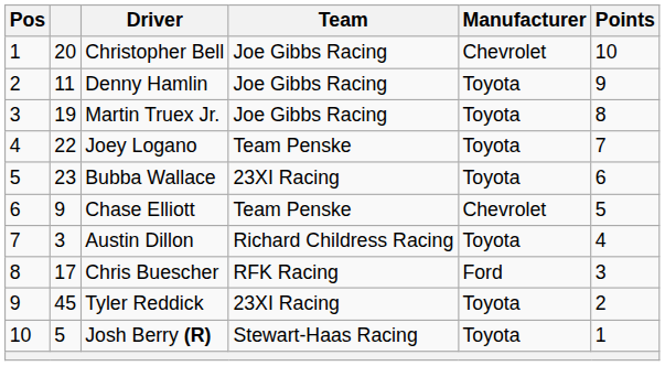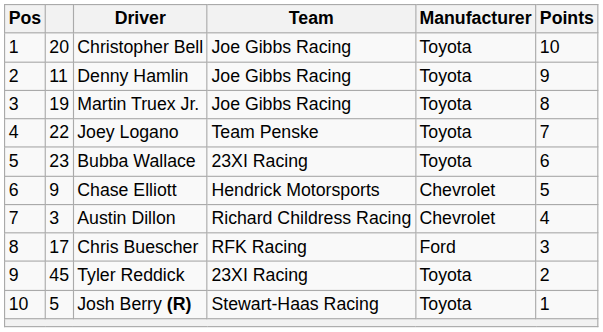Christopher Bell | Manufacturer: Chevrolet -> Toyota
Chase Elliott | Team: Team Penske -> Hendrick Motorsports
Austin Dillon | Manufacturer: Toyota -> Chevrolet
